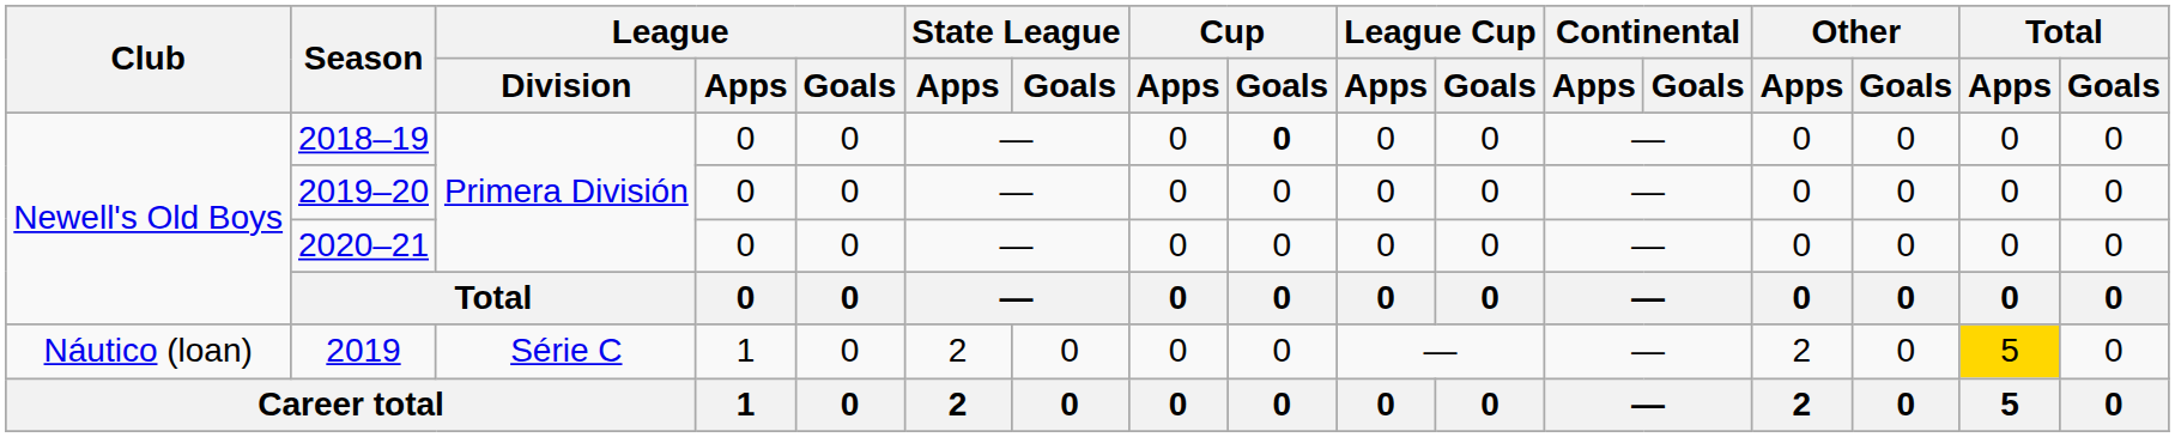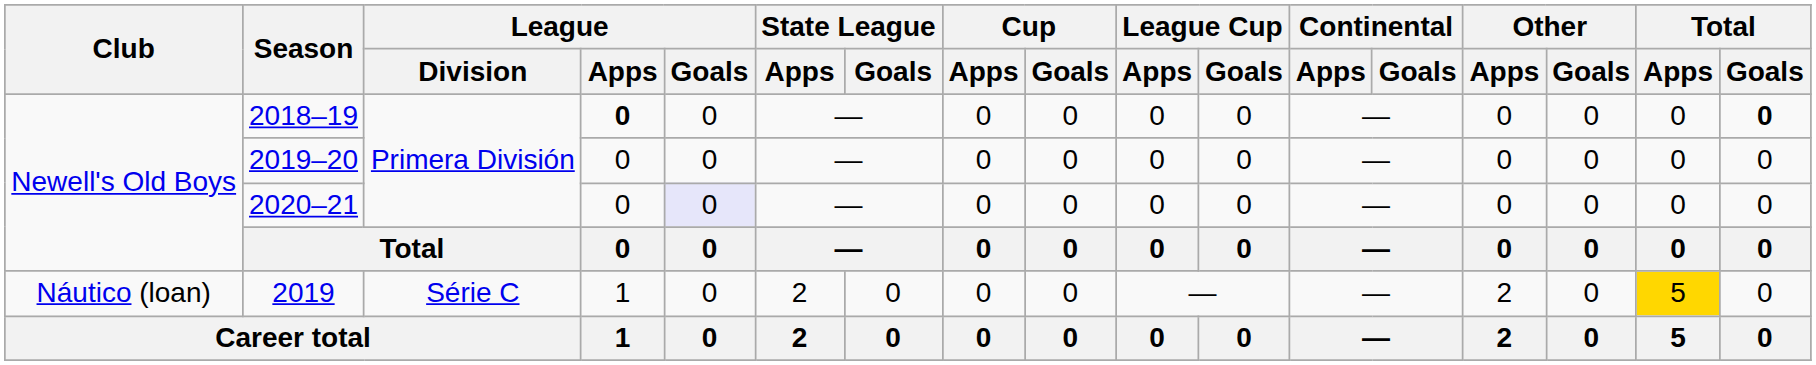2018–19 | League / Apps: normal -> bold
2018–19 | Cup / Goals: bold -> normal
2018–19 | Total / Goals: normal -> bold
2020–21 | League / Goals: no background -> lavender background
